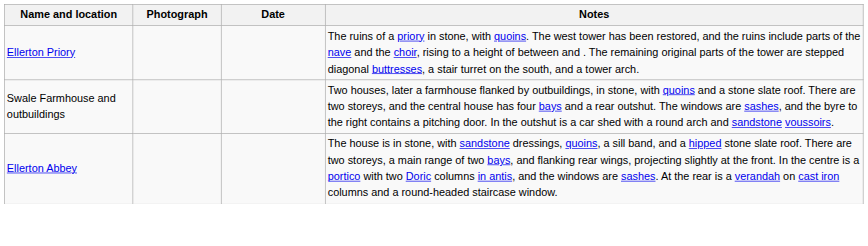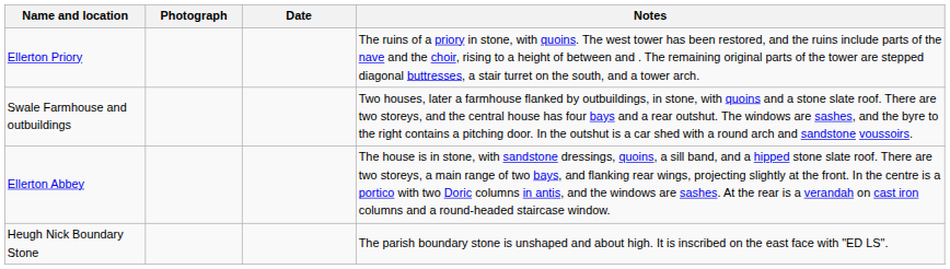+ row: Heugh Nick Boundary Stone | The parish boundary stone is unshaped and about high. It is inscribed on the east face with "ED LS".
